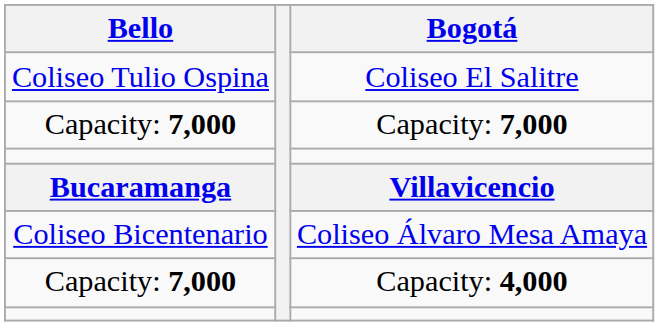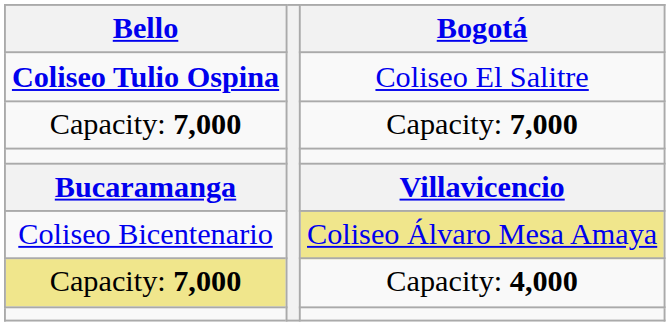Coliseo El Salitre | Bello: normal -> bold
Coliseo Álvaro Mesa Amaya | Bogotá: no background -> khaki background
Capacity: 4,000 | Bello: no background -> khaki background
